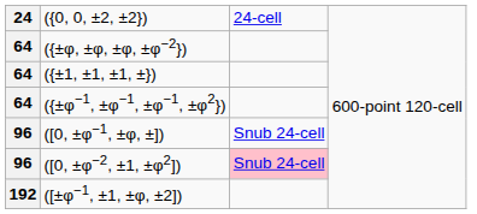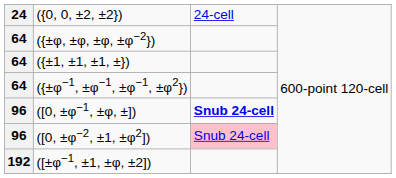([0, ±φ−1, ±φ, ±]) | column 3: normal -> bold
